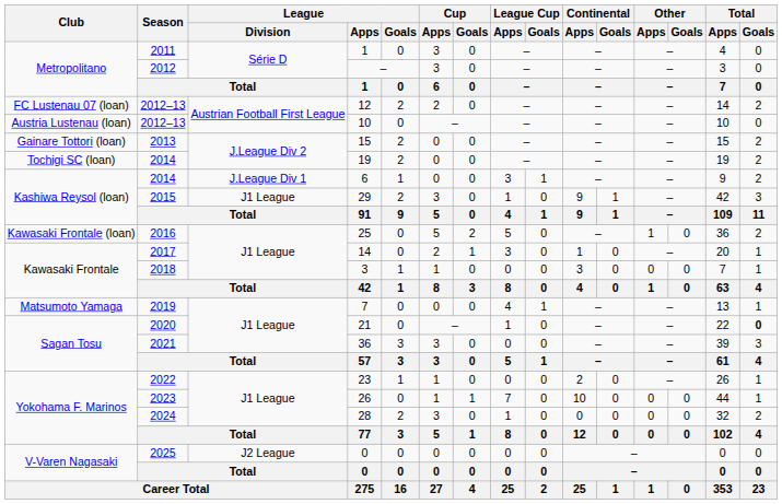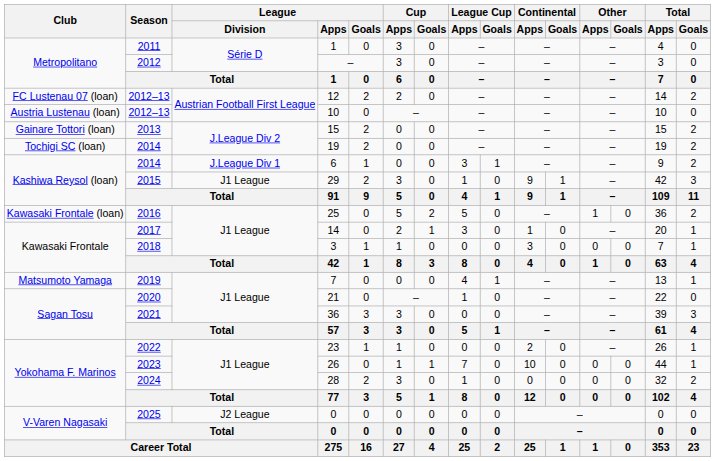21 | Total / Goals: bold -> normal
